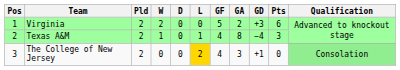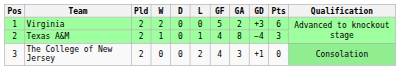The College of New Jersey | L: gold background -> no background
